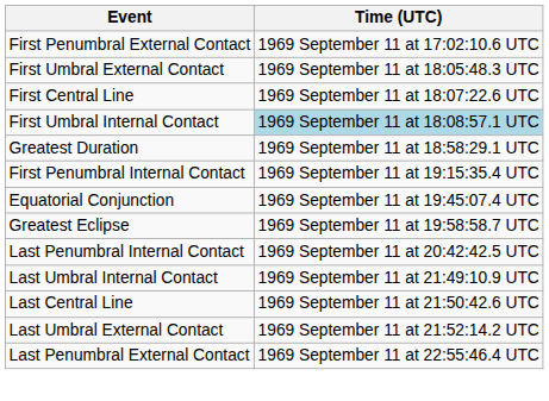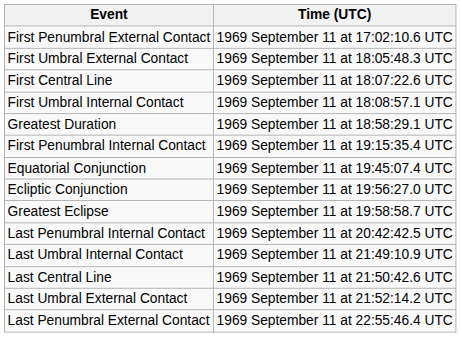First Umbral Internal Contact | Time (UTC): lightblue background -> no background
+ row: Ecliptic Conjunction | 1969 September 11 at 19:56:27.0 UTC
